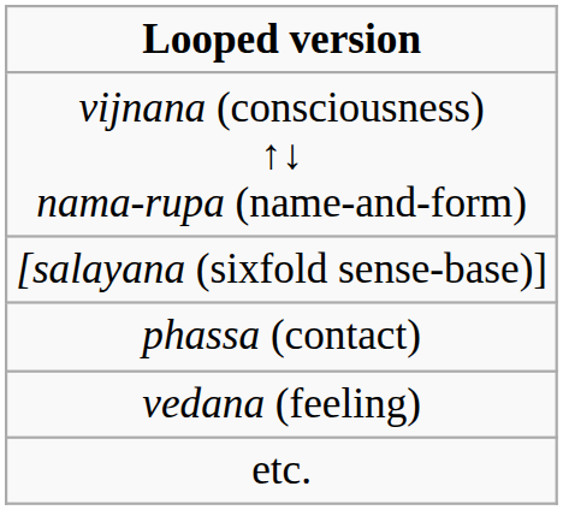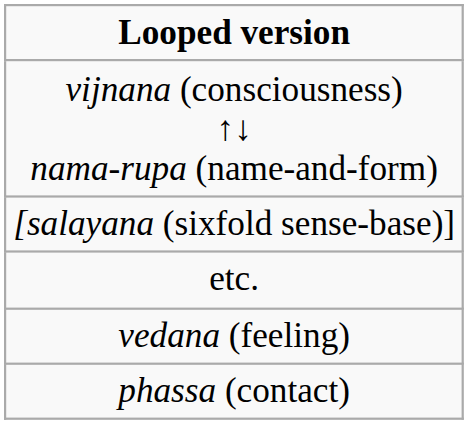row 4 | column 1: phassa (contact) -> etc.
row 6 | column 1: etc. -> phassa (contact)
